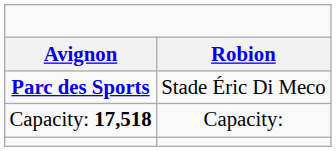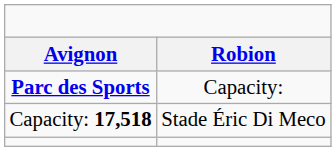row 3 | column 2: Stade Éric Di Meco -> Capacity:
row 4 | column 2: Capacity: -> Stade Éric Di Meco
